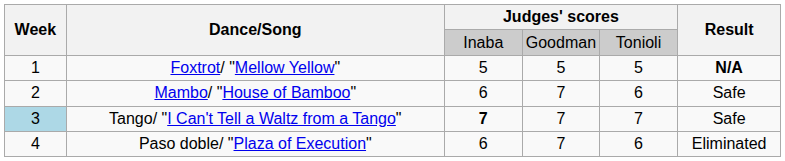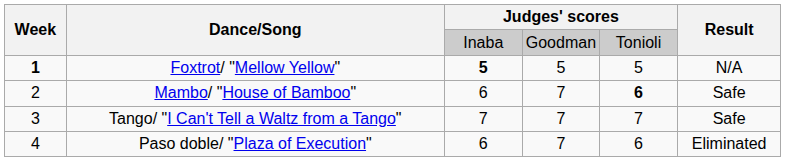Foxtrot/ "Mellow Yellow" | Week: normal -> bold
Foxtrot/ "Mellow Yellow" | column 3: normal -> bold
Foxtrot/ "Mellow Yellow" | Result: bold -> normal
Mambo/ "House of Bamboo" | column 5: normal -> bold
Tango/ "I Can't Tell a Waltz from a Tango" | Week: lightblue background -> no background
Tango/ "I Can't Tell a Waltz from a Tango" | column 3: bold -> normal
